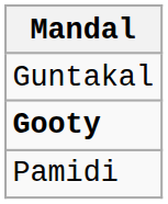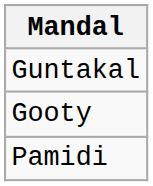row 3 | column 1: bold -> normal
